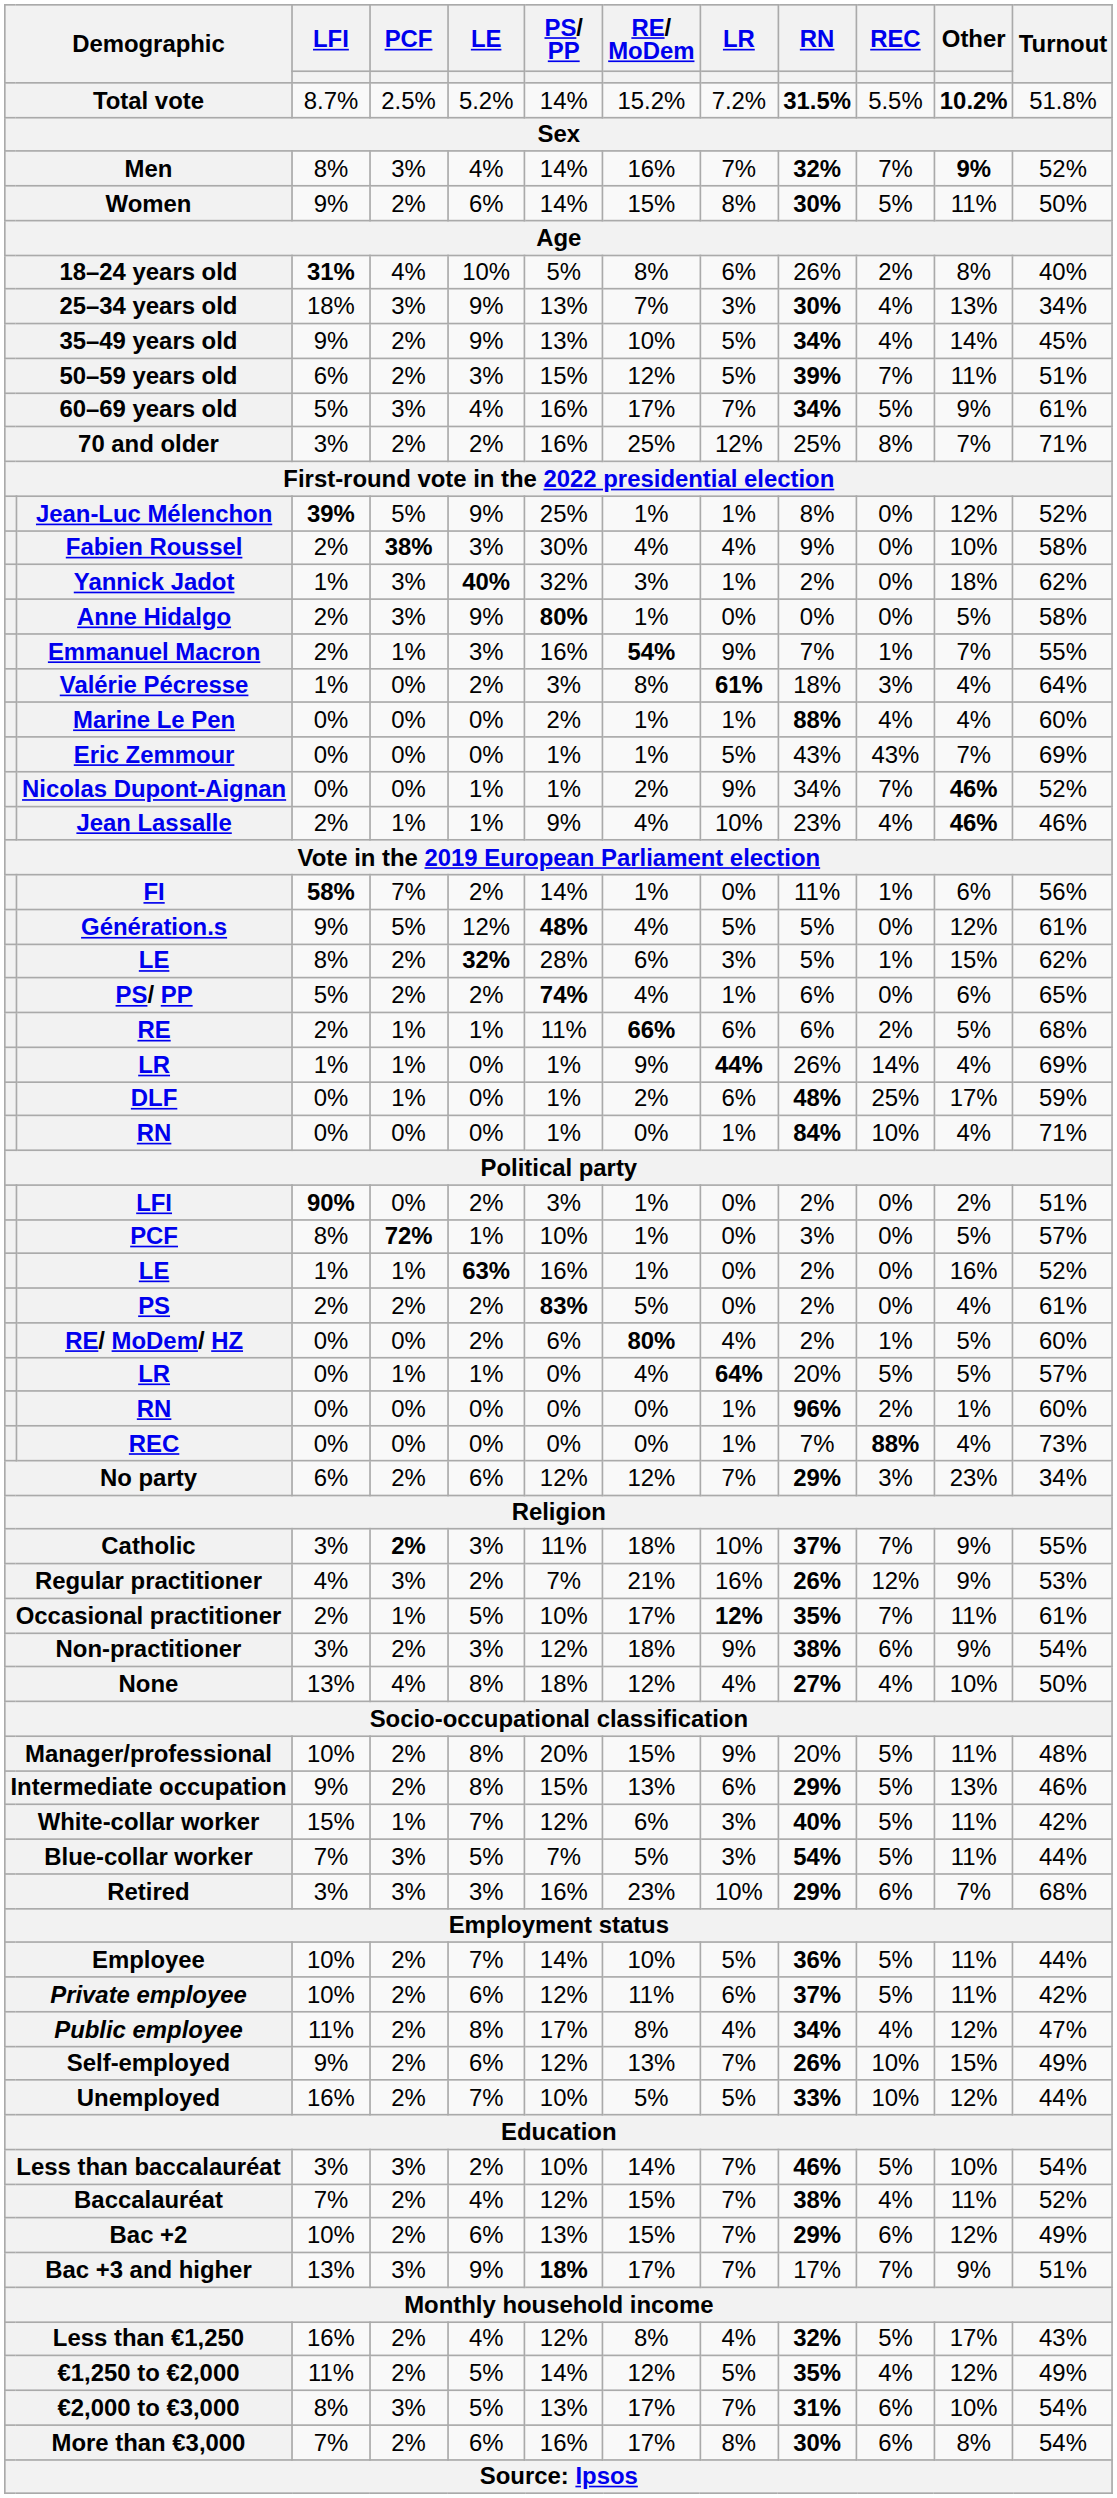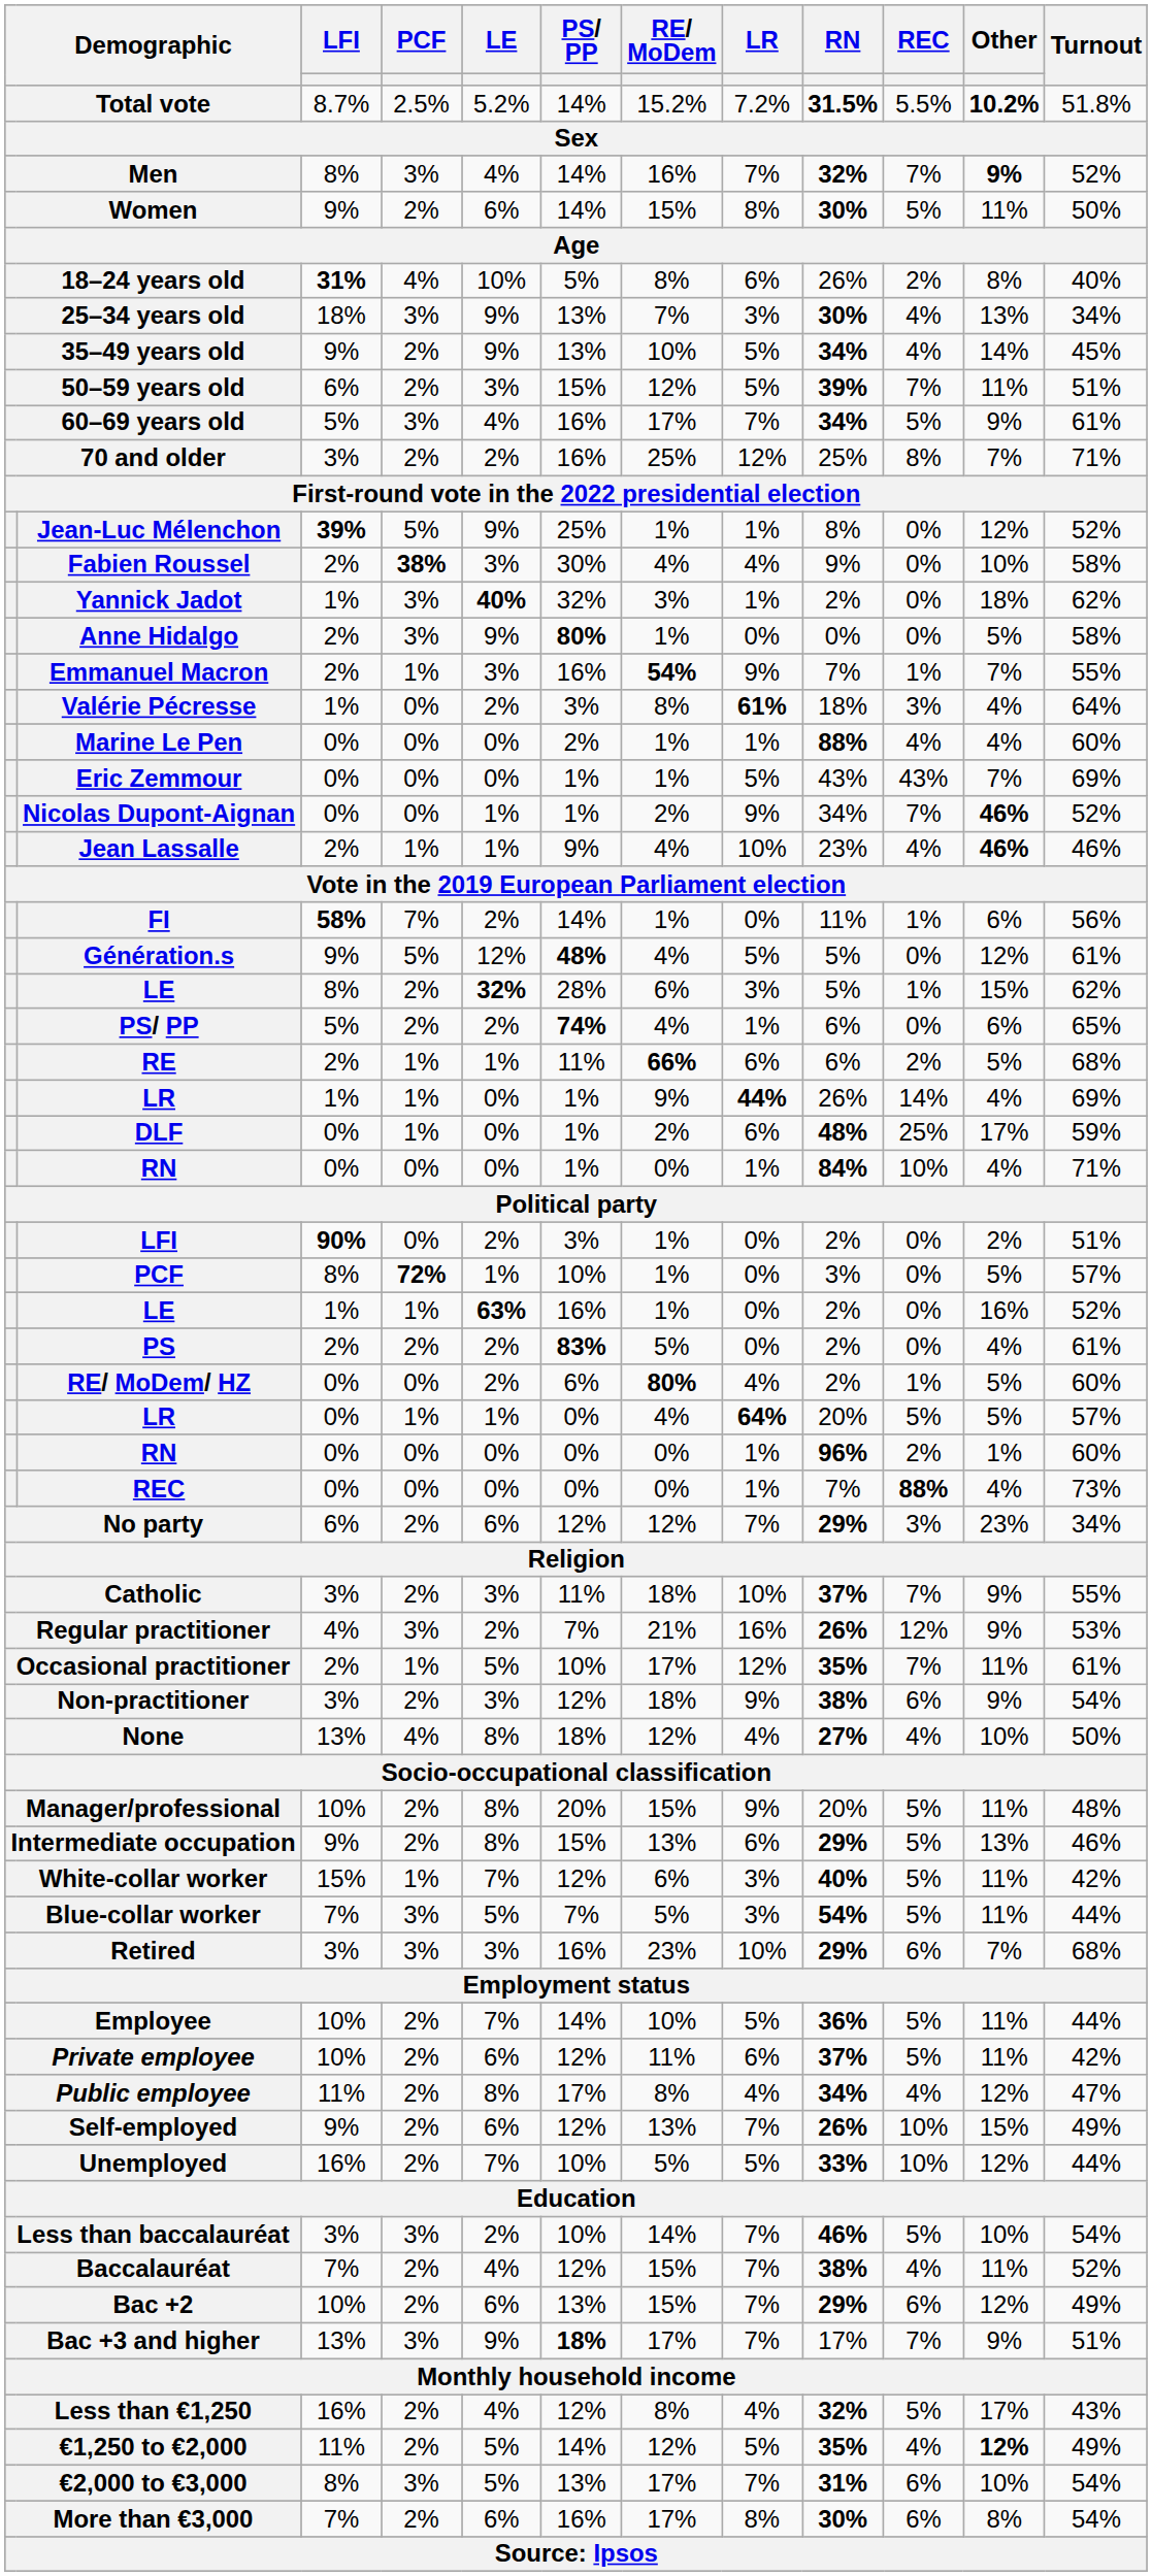Catholic | PCF: bold -> normal
Occasional practitioner | LR: bold -> normal
€1,250 to €2,000 | Other: normal -> bold
